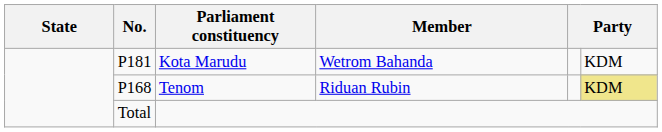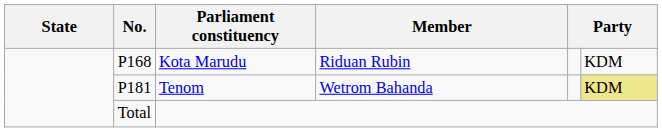Kota Marudu | No.: P181 -> P168
Kota Marudu | Member: Wetrom Bahanda -> Riduan Rubin
Tenom | No.: P168 -> P181
Tenom | Member: Riduan Rubin -> Wetrom Bahanda
